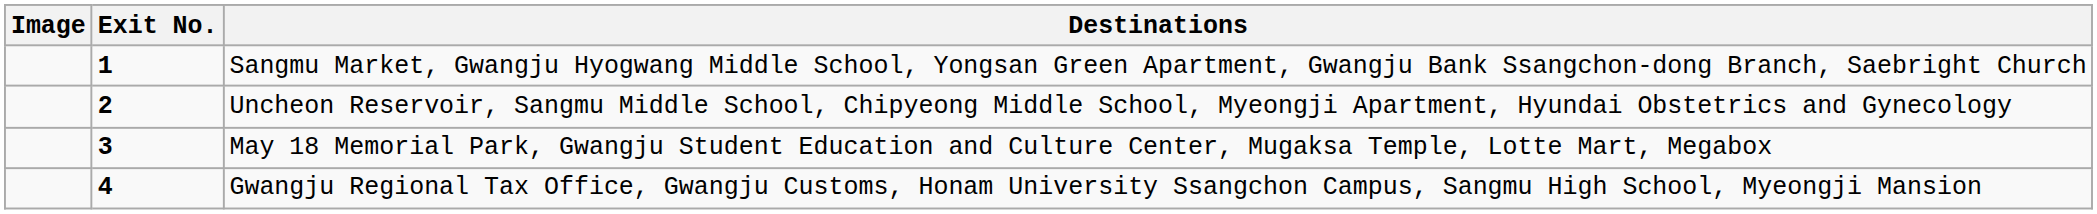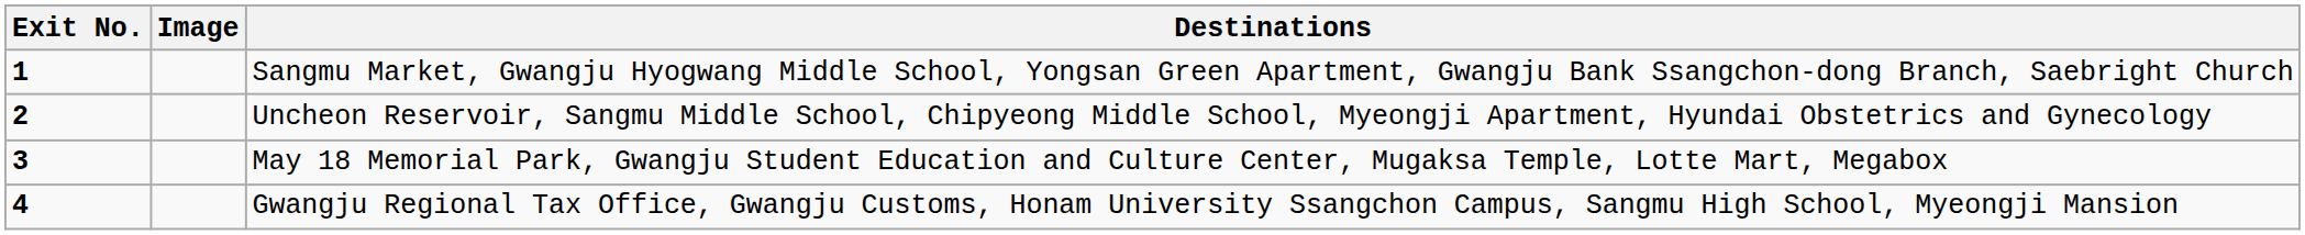columns swapped: Exit No. <-> Image
